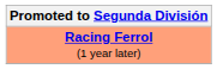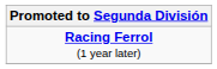Racing Ferrol (1 year later) | column 1: lightsalmon background -> no background
